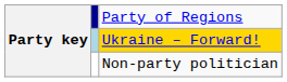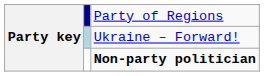Ukraine – Forward! | column 3: gold background -> no background
Non-party politician | column 3: normal -> bold
